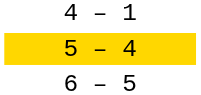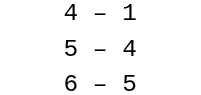5 – 4 | column 1: gold background -> no background
